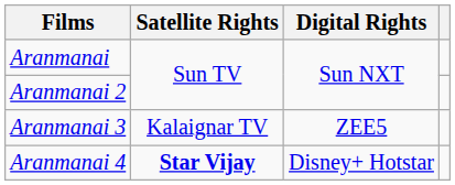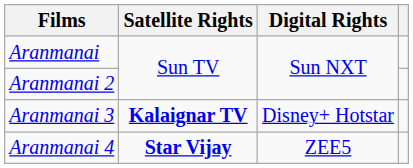Aranmanai 3 | Satellite Rights: normal -> bold
Aranmanai 3 | Digital Rights: ZEE5 -> Disney+ Hotstar
Aranmanai 4 | Digital Rights: Disney+ Hotstar -> ZEE5
